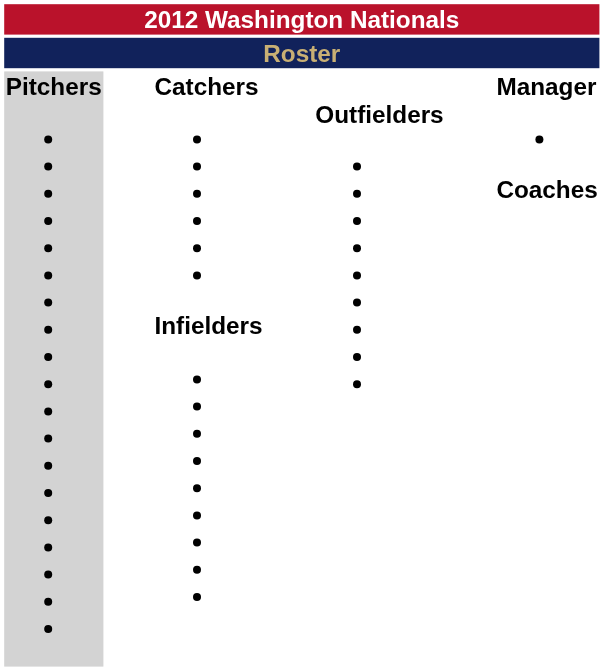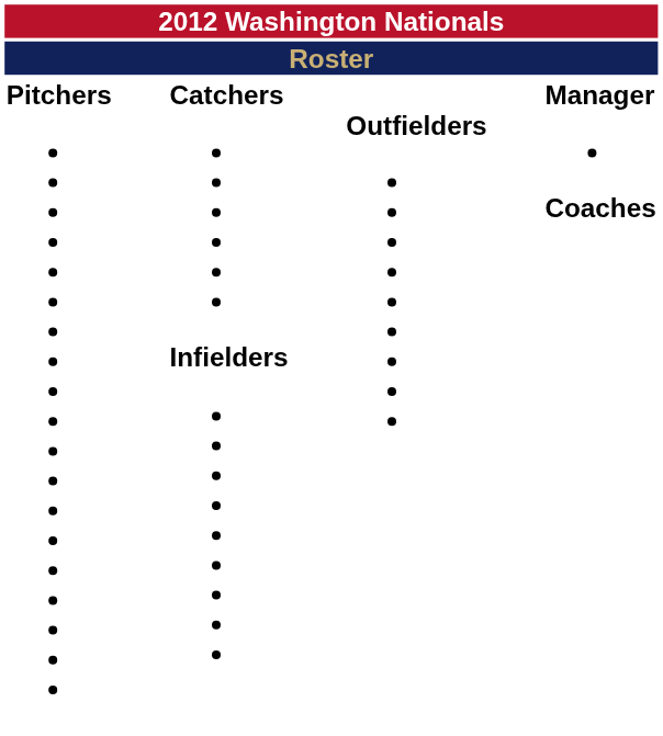Pitchers | column 1: lightgrey background -> no background
